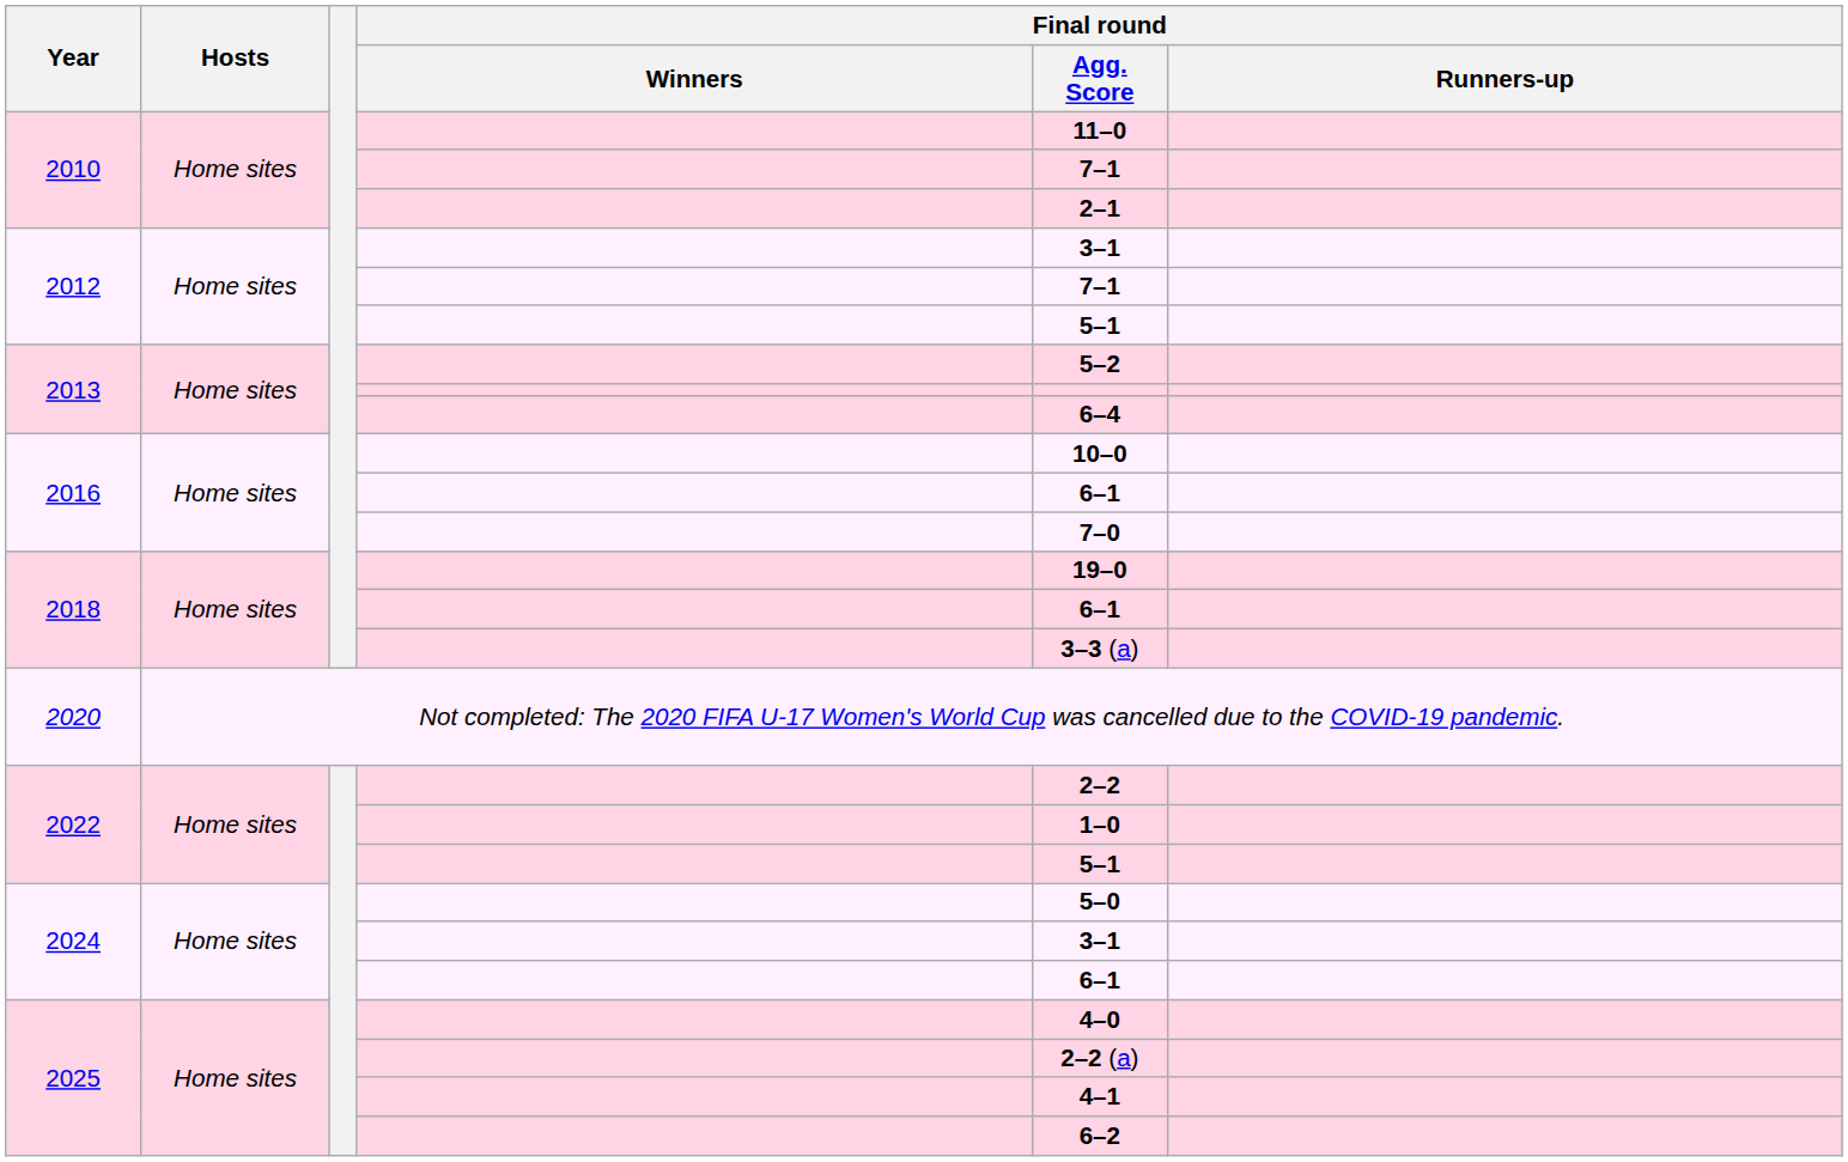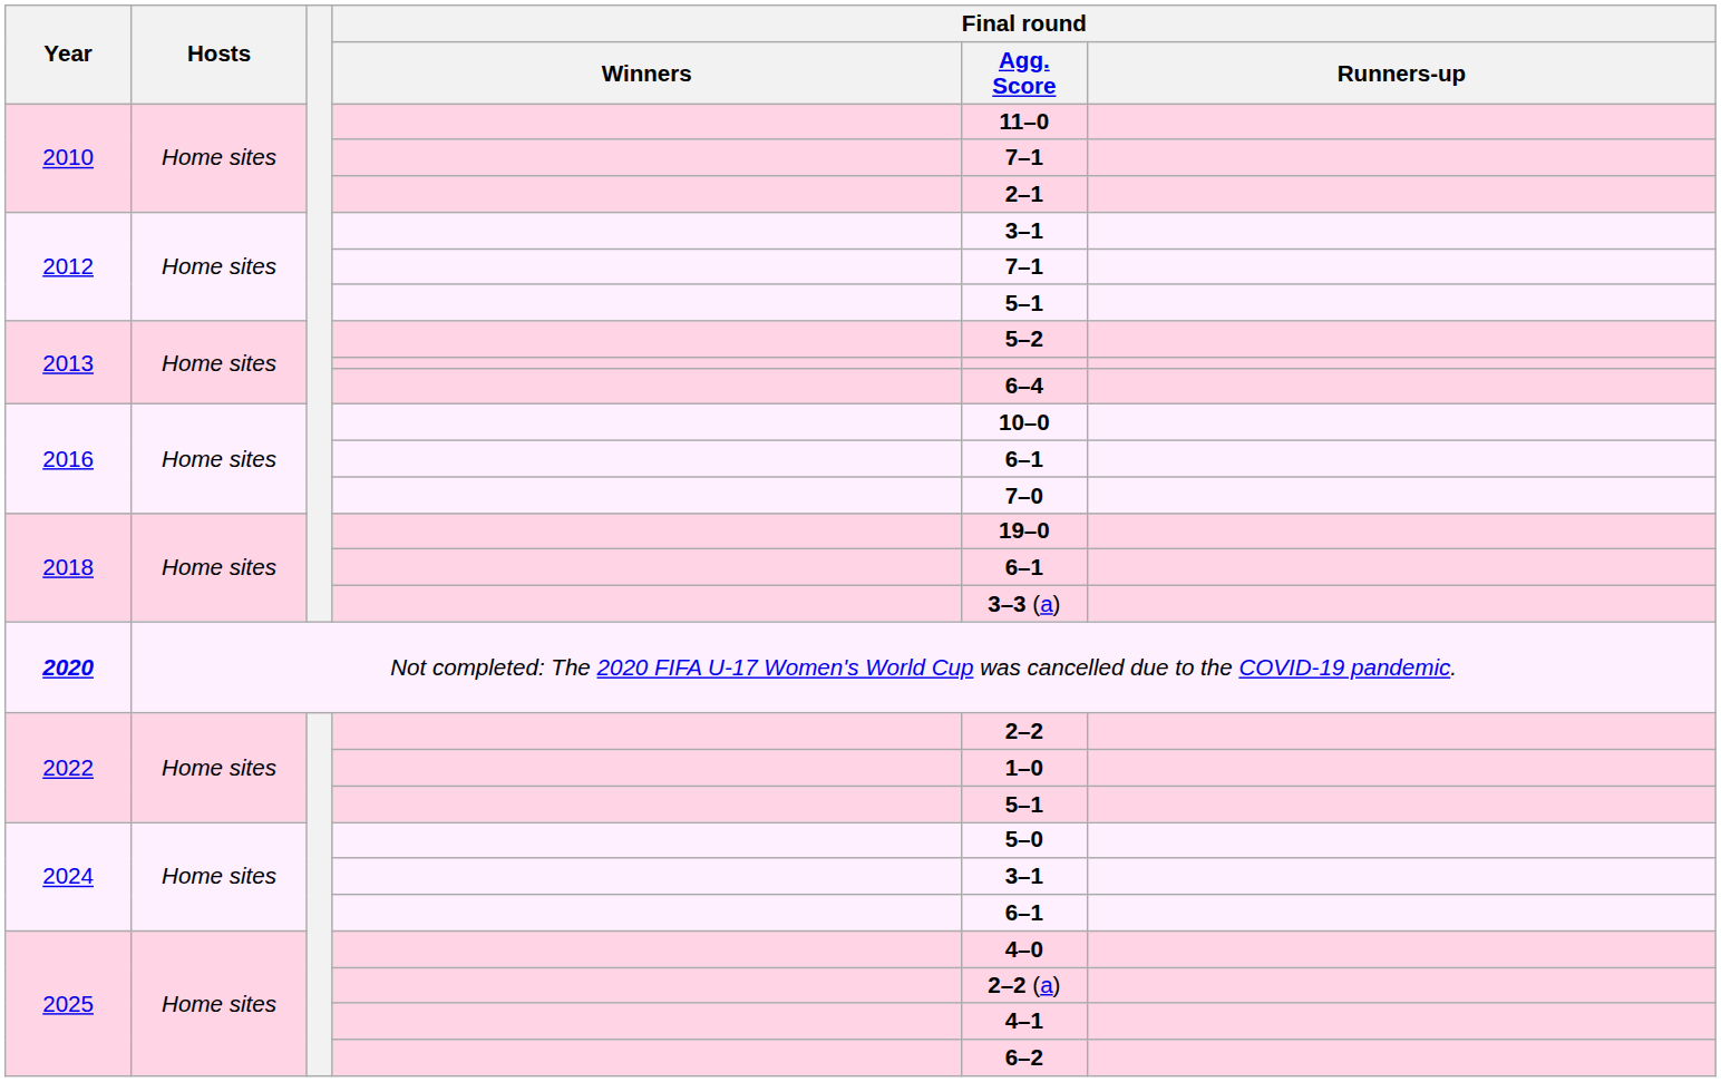2020 | Year: normal -> bold
